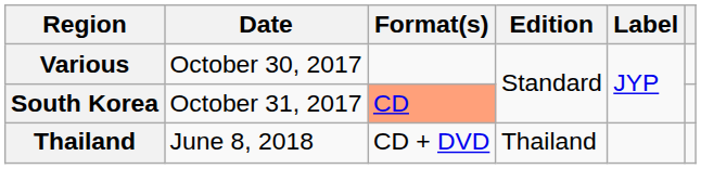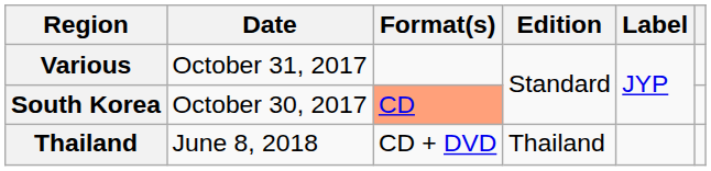Various | Date: October 30, 2017 -> October 31, 2017
South Korea | Date: October 31, 2017 -> October 30, 2017
